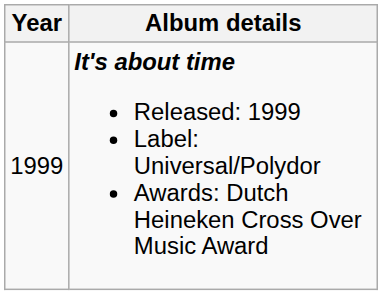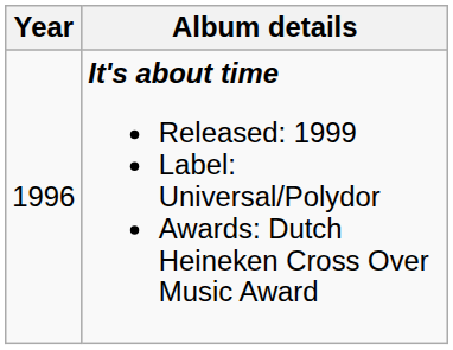row 2 | Year: 1999 -> 1996
